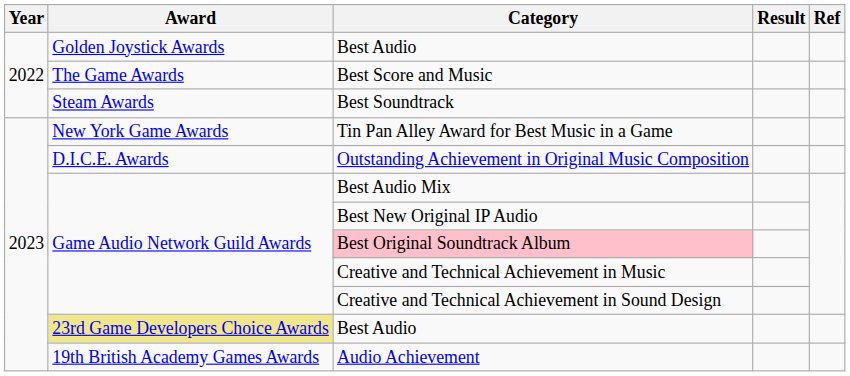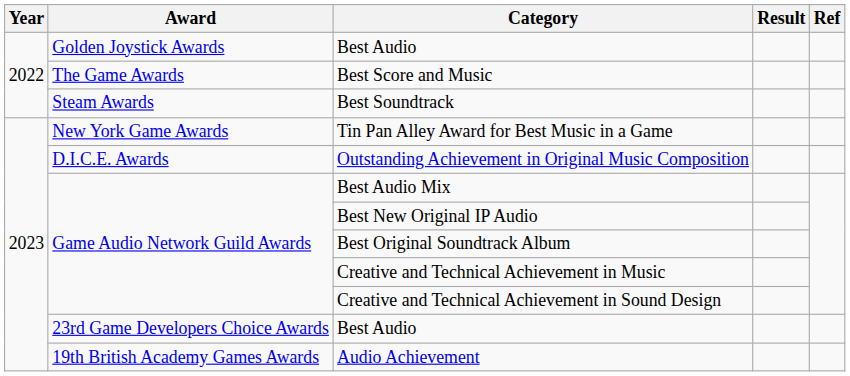Best Original Soundtrack Album | Category: pink background -> no background
23rd Game Developers Choice Awards / Best Audio | Award: khaki background -> no background
